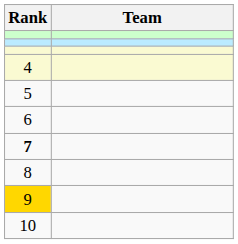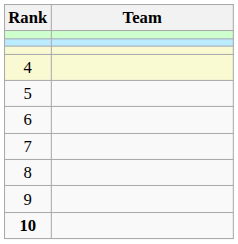row 8 | Rank: bold -> normal
row 10 | Rank: gold background -> no background
row 11 | Rank: normal -> bold
